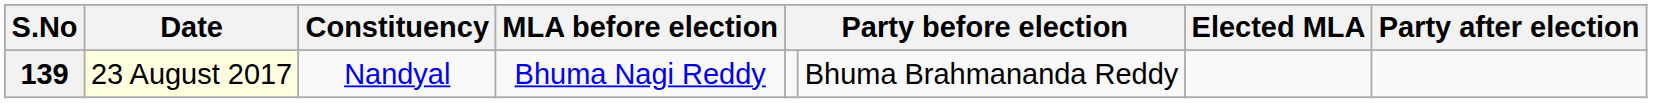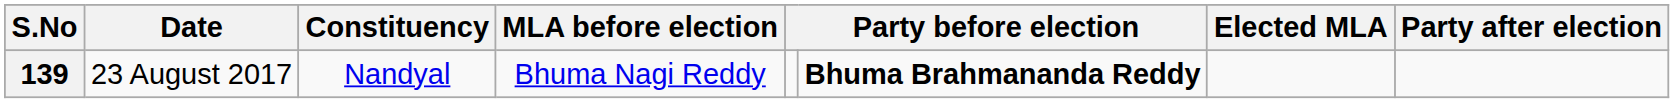139 | Date: lightyellow background -> no background
139 | column 6: normal -> bold
